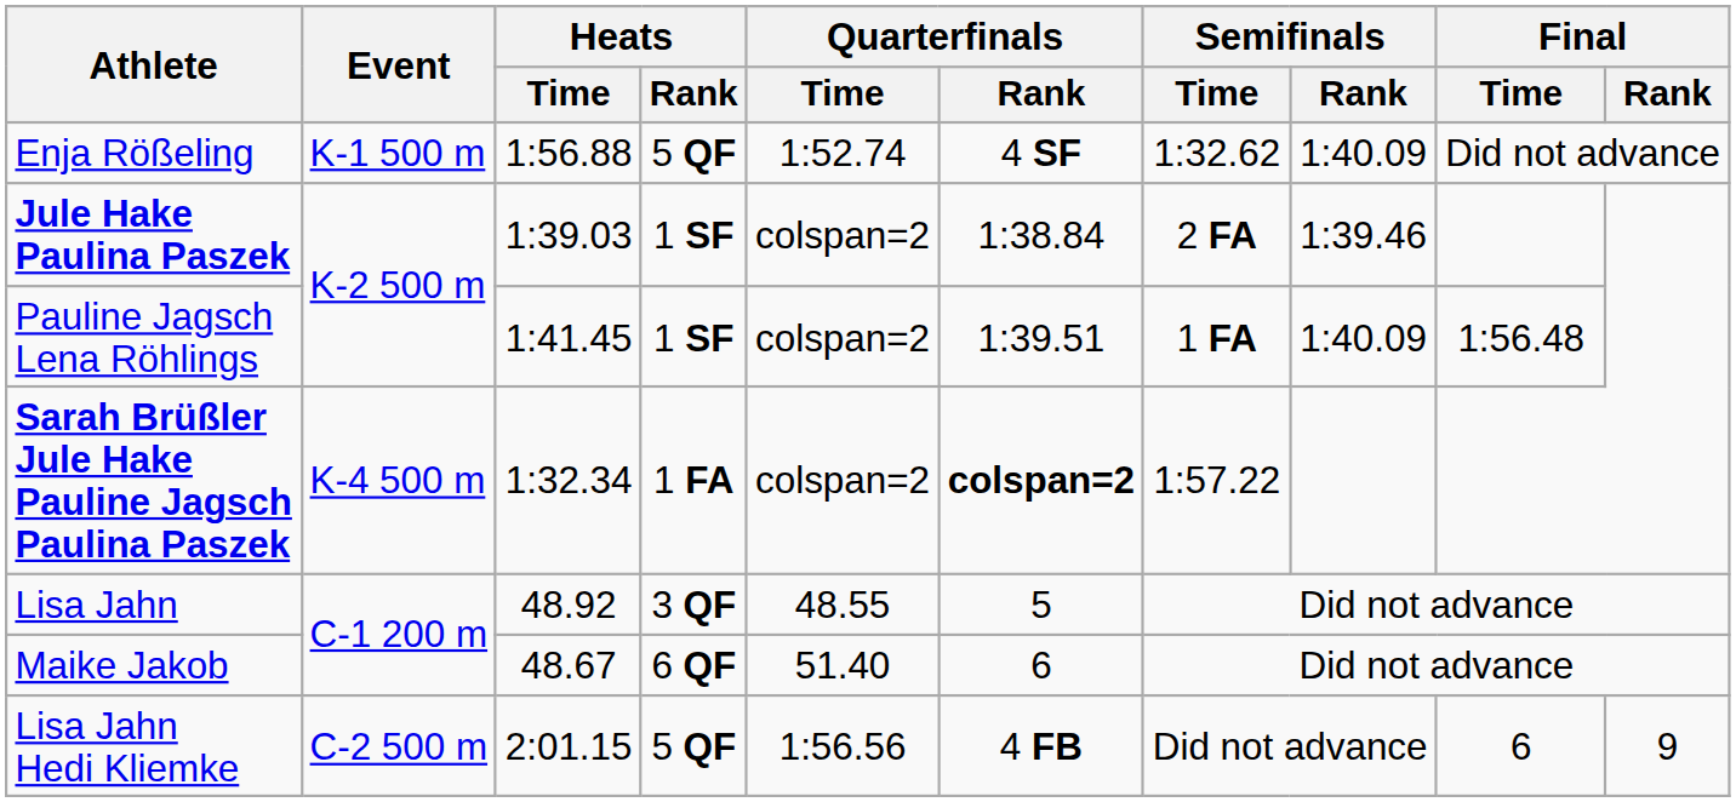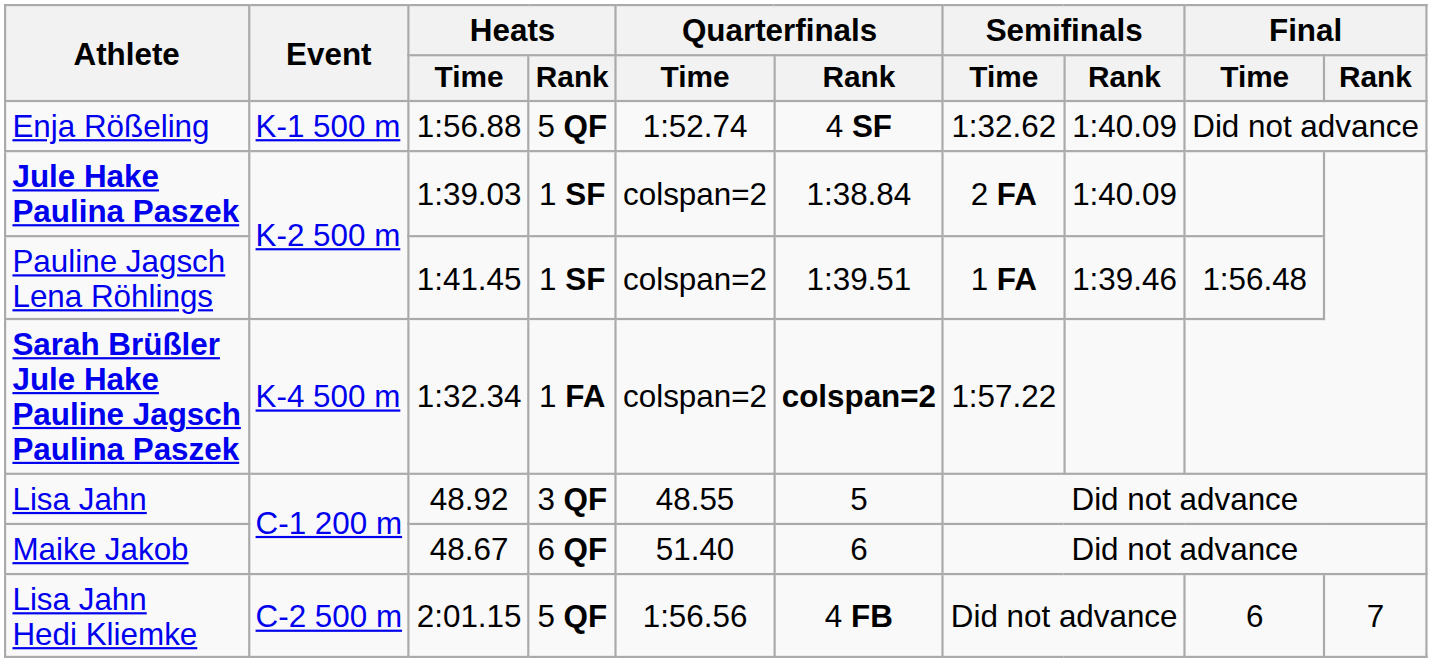Jule Hake Paulina Paszek | Semifinals / Rank: 1:39.46 -> 1:40.09
Pauline Jagsch Lena Röhlings | Semifinals / Rank: 1:40.09 -> 1:39.46
Lisa Jahn Hedi Kliemke | Final / Rank: 9 -> 7
